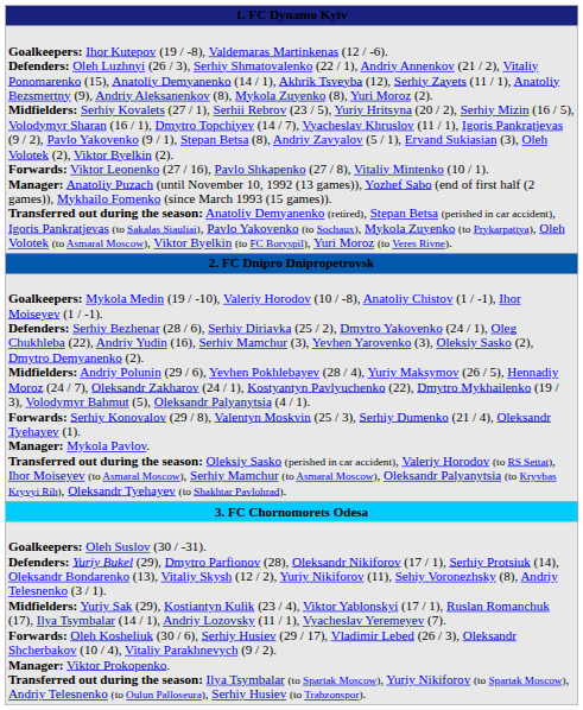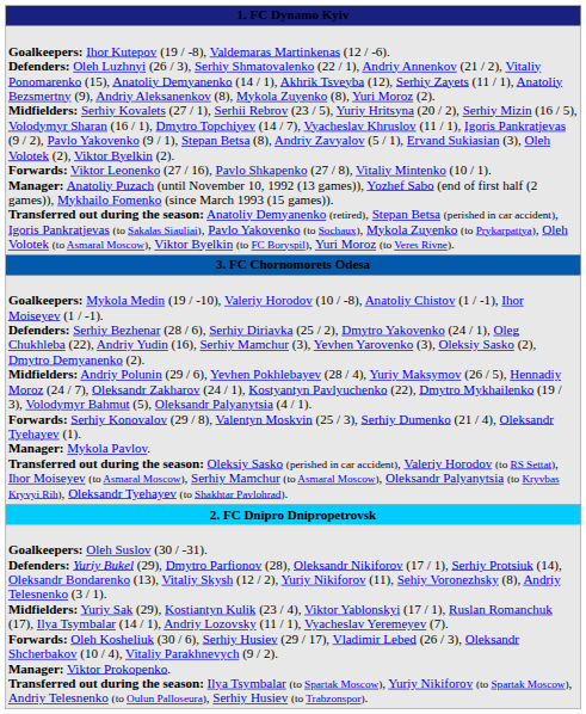row 3 | column 1: 2. FC Dnipro Dnipropetrovsk -> 3. FC Chornomorets Odesa
row 5 | column 1: 3. FC Chornomorets Odesa -> 2. FC Dnipro Dnipropetrovsk
